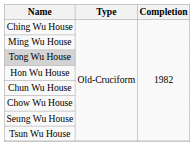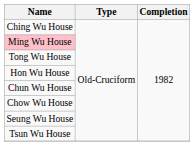Ming Wu House | Name: no background -> pink background
Tong Wu House | Name: lightgrey background -> no background
